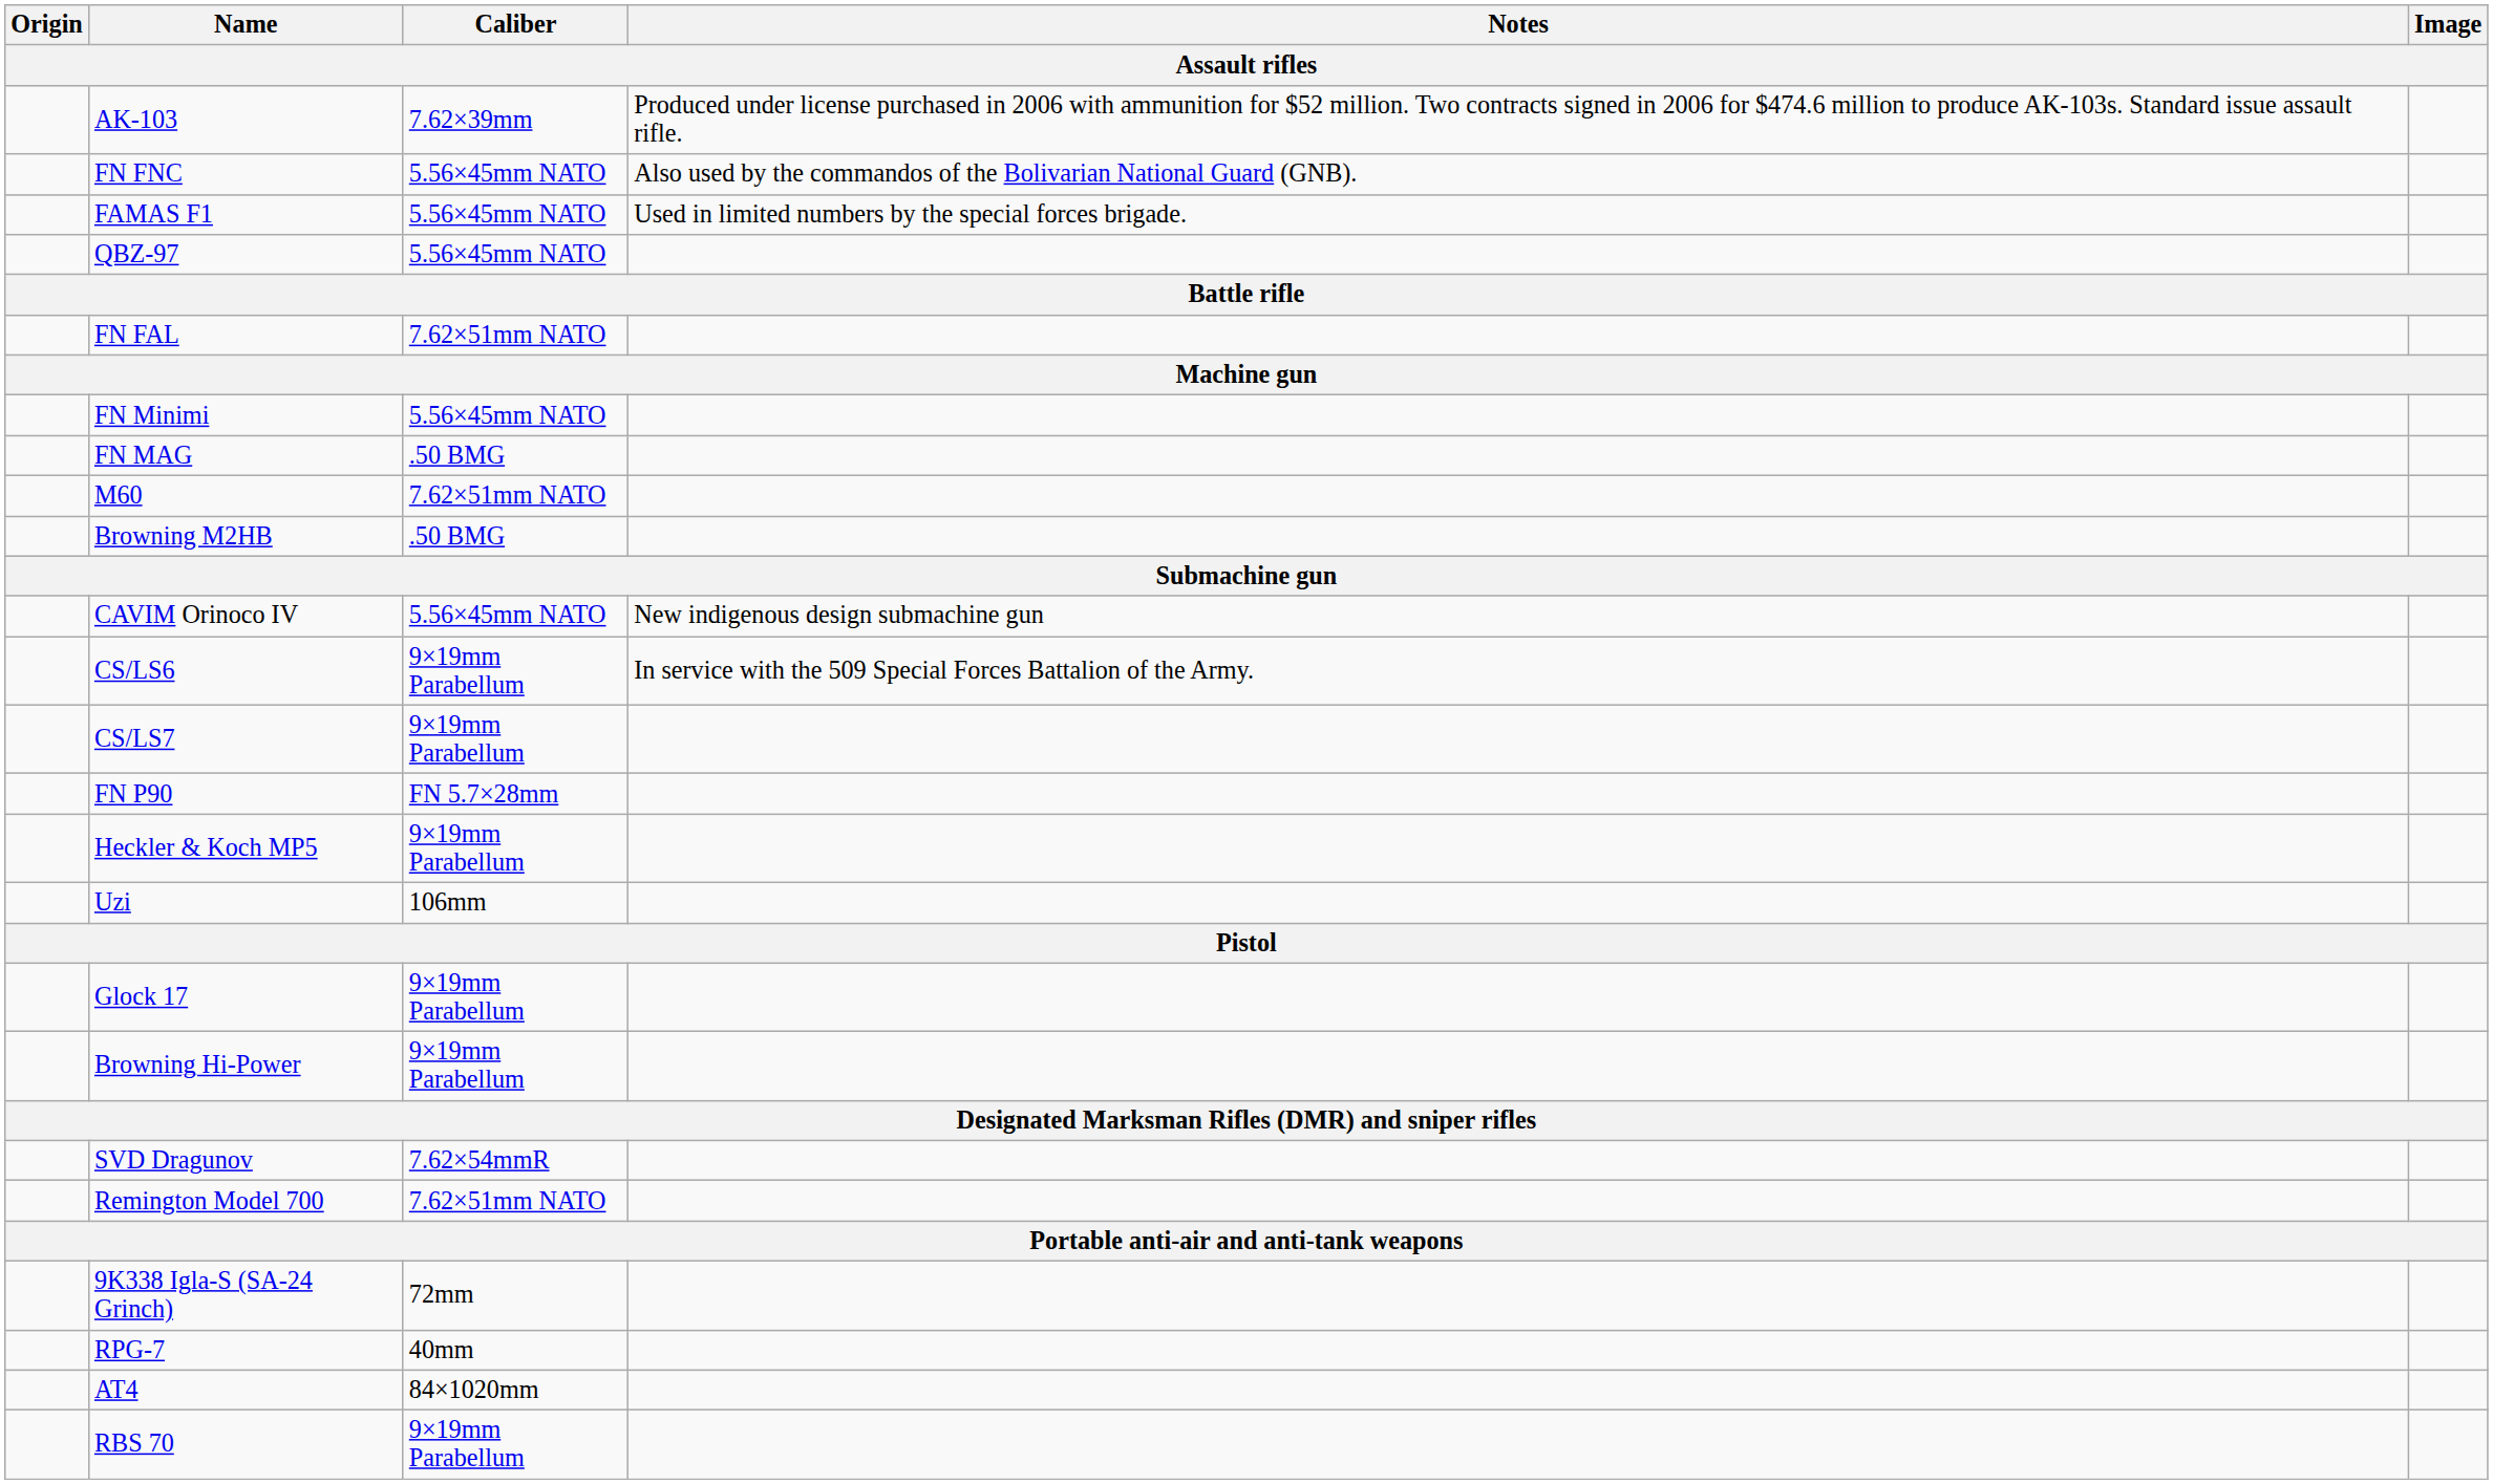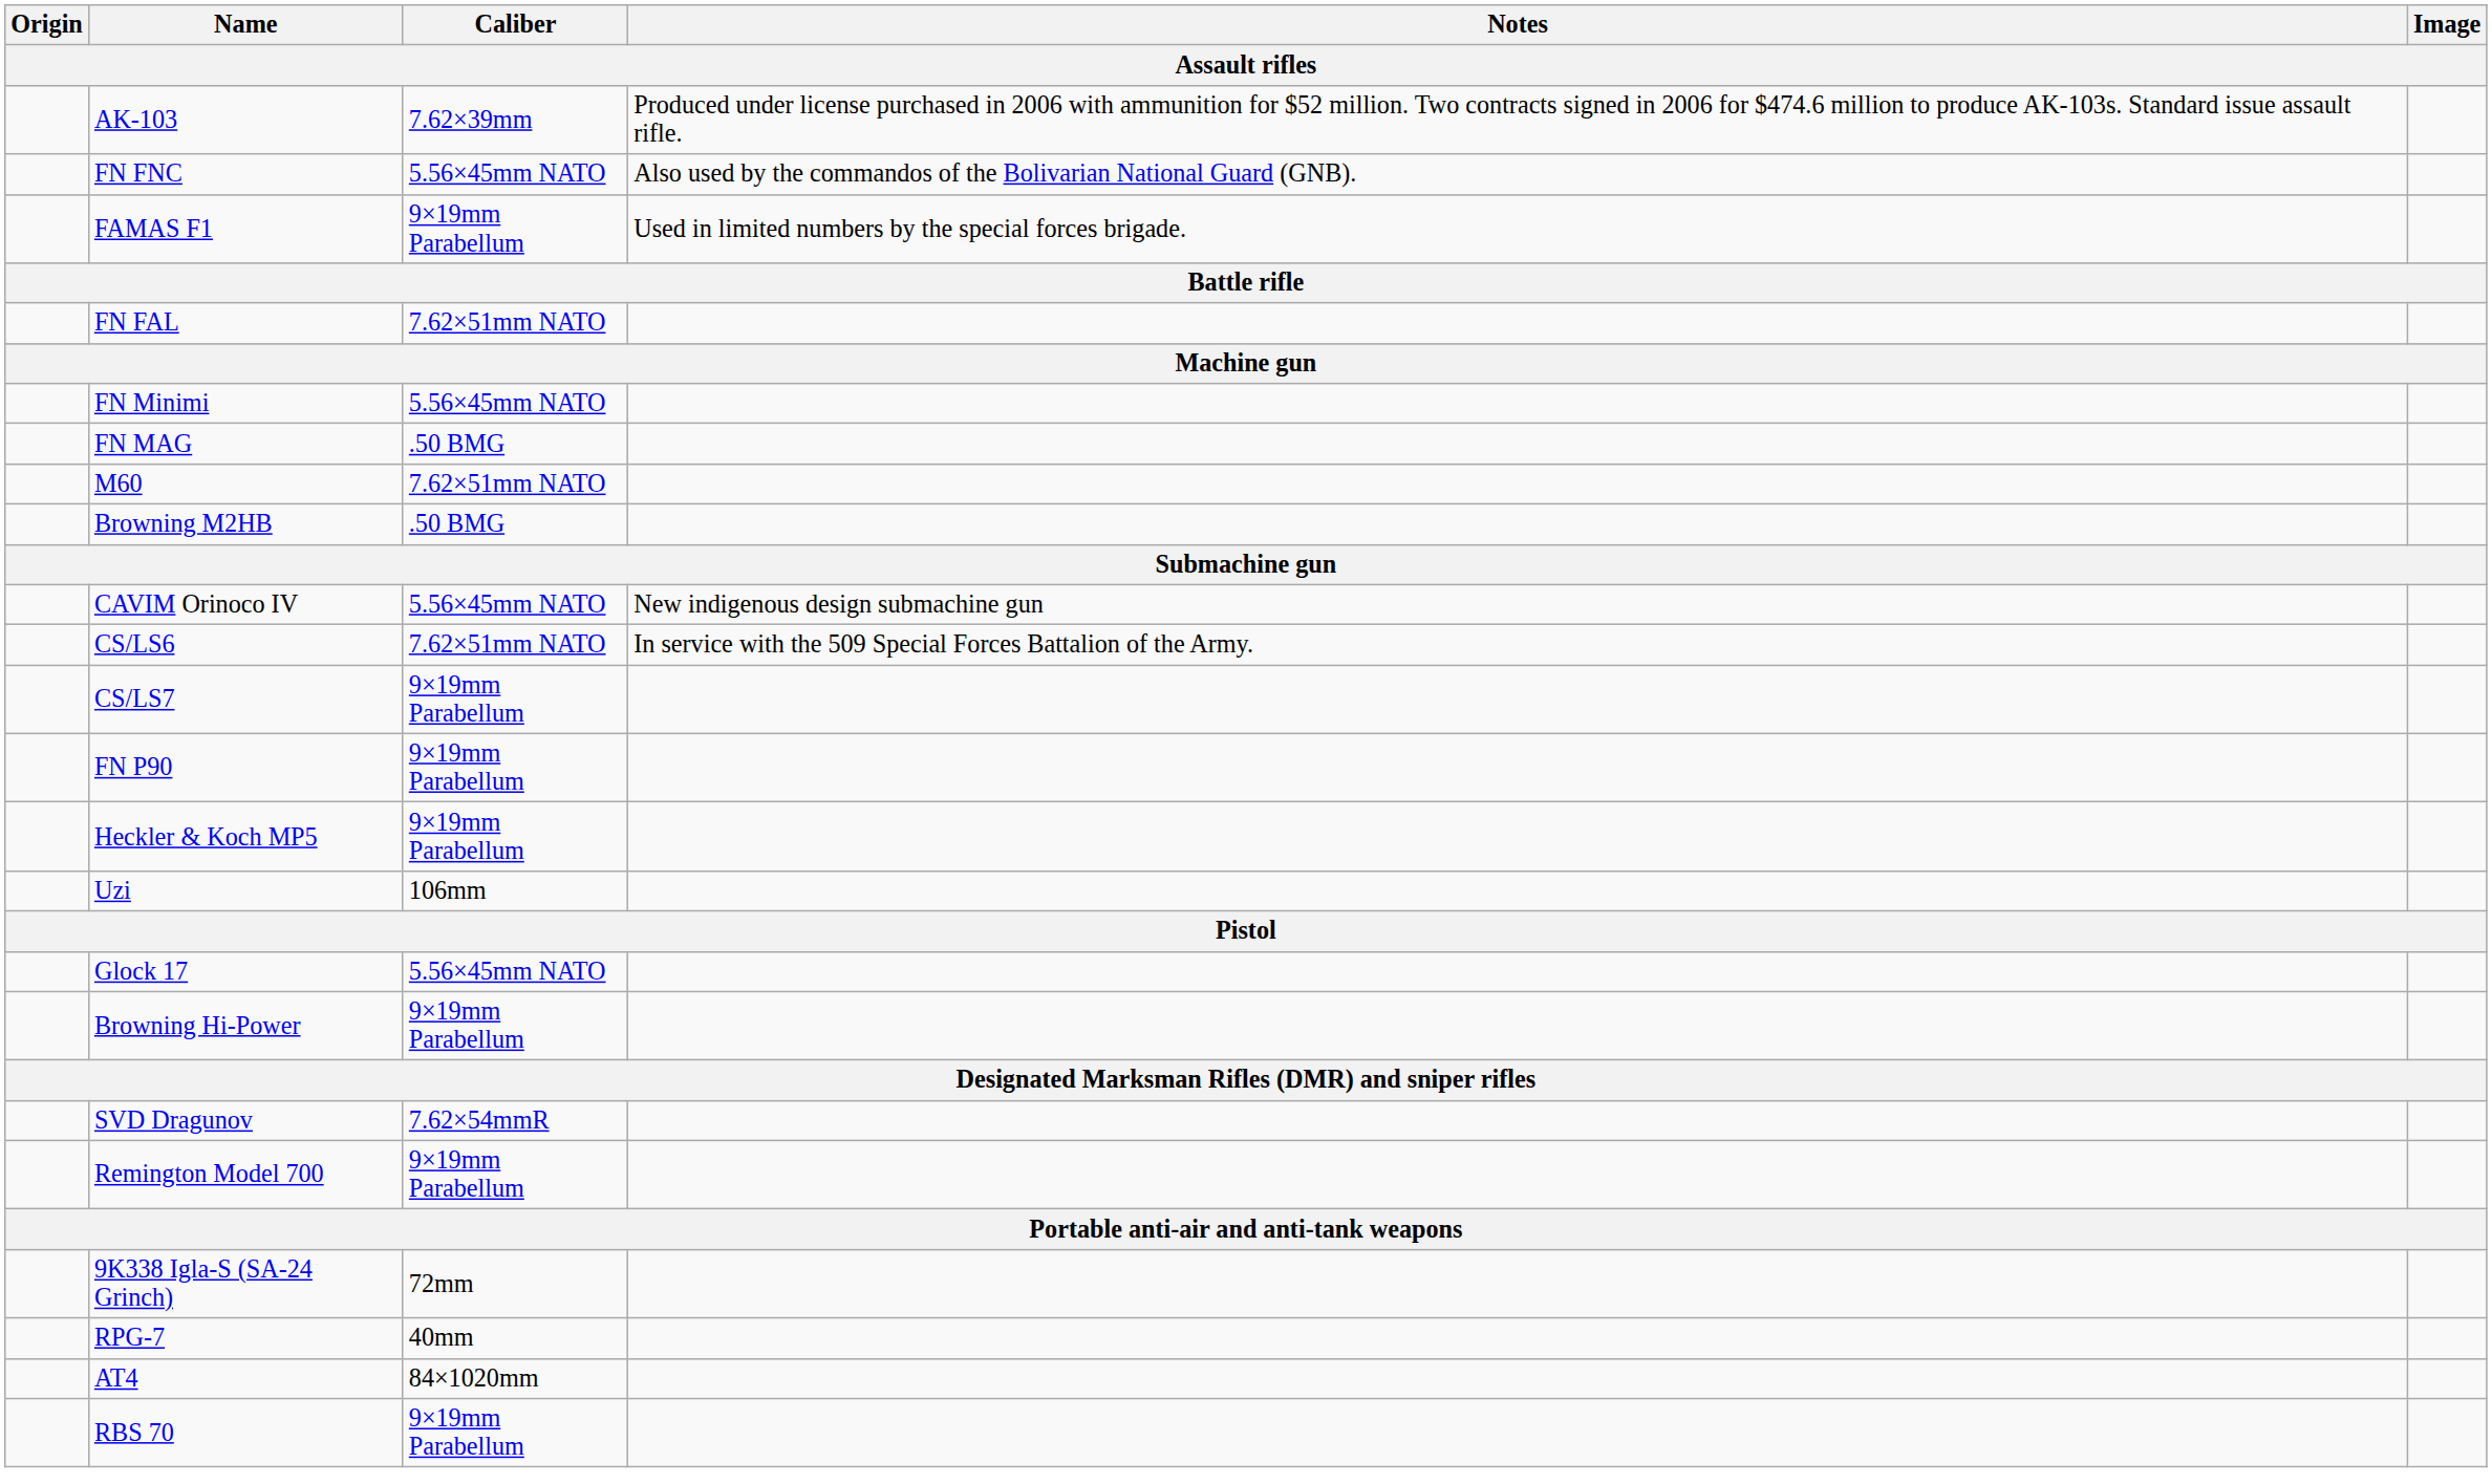FAMAS F1 | Caliber: 5.56×45mm NATO -> 9×19mm Parabellum
- row: QBZ-97 | 5.56×45mm NATO
CS/LS6 | Caliber: 9×19mm Parabellum -> 7.62×51mm NATO
FN P90 | Caliber: FN 5.7×28mm -> 9×19mm Parabellum
Glock 17 | Caliber: 9×19mm Parabellum -> 5.56×45mm NATO
Remington Model 700 | Caliber: 7.62×51mm NATO -> 9×19mm Parabellum
